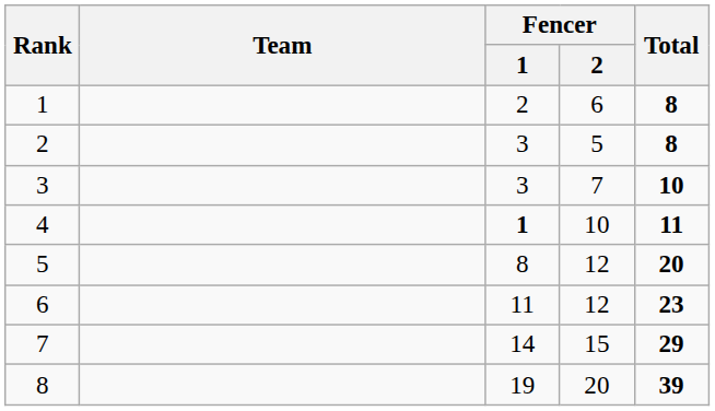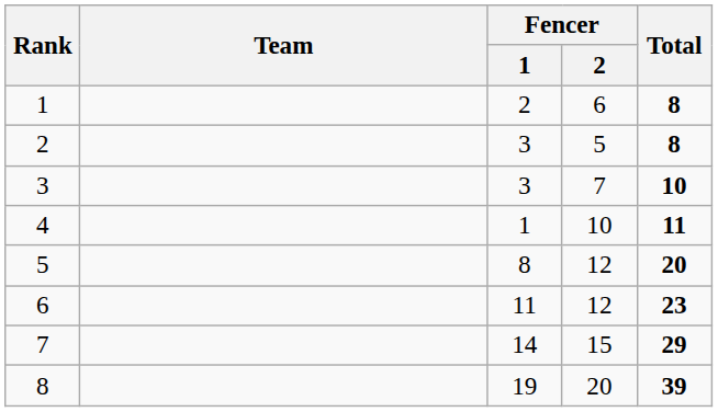4 | Fencer / 1: bold -> normal
